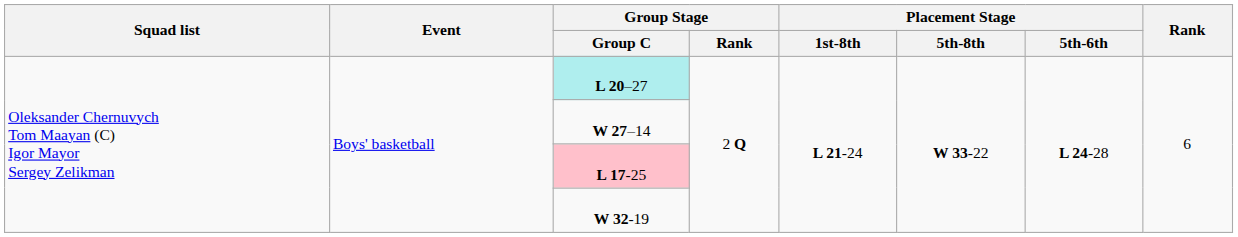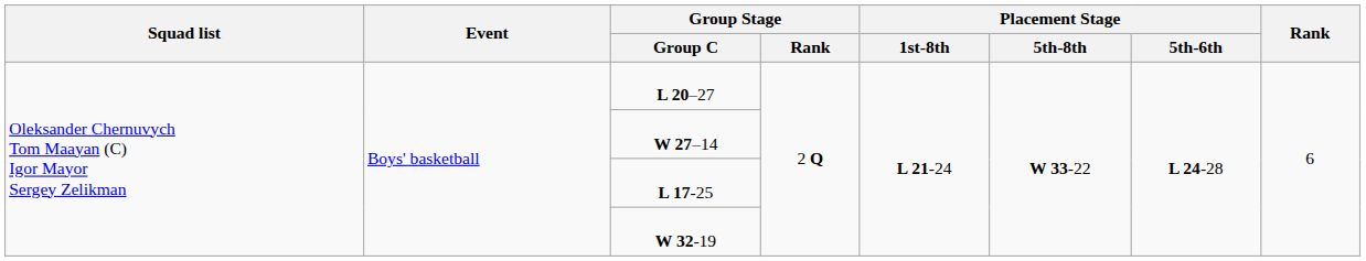L 20–27 | Group Stage / Group C: paleturquoise background -> no background
L 17-25 | Group Stage / Group C: pink background -> no background
